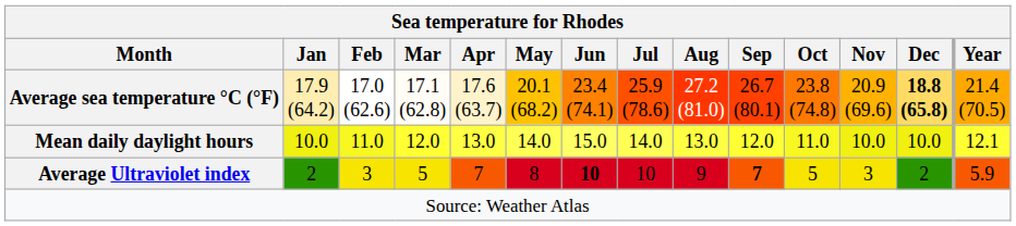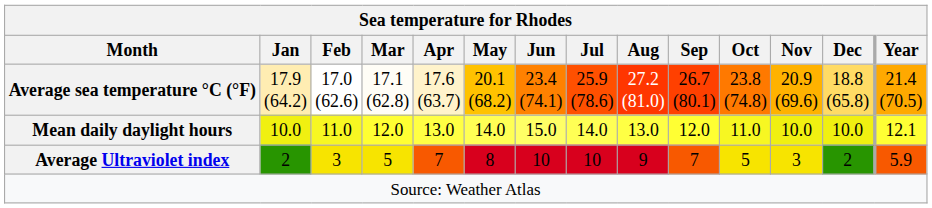row 3 | Dec: bold -> normal
row 5 | Jun: bold -> normal
row 5 | Sep: bold -> normal
